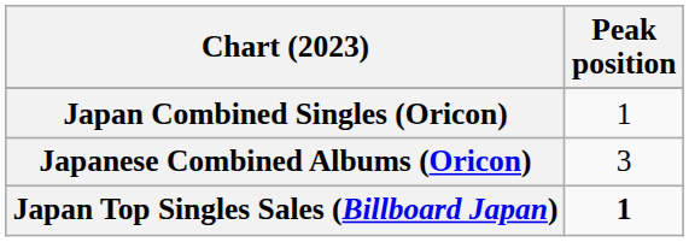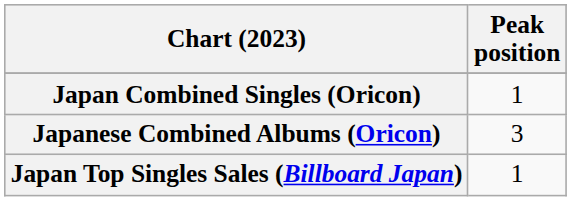Japan Top Singles Sales (Billboard Japan) | Peak position: bold -> normal
